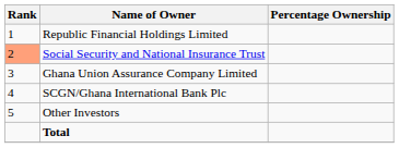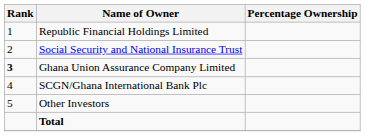Social Security and National Insurance Trust | Rank: lightsalmon background -> no background
Ghana Union Assurance Company Limited | Rank: normal -> bold
